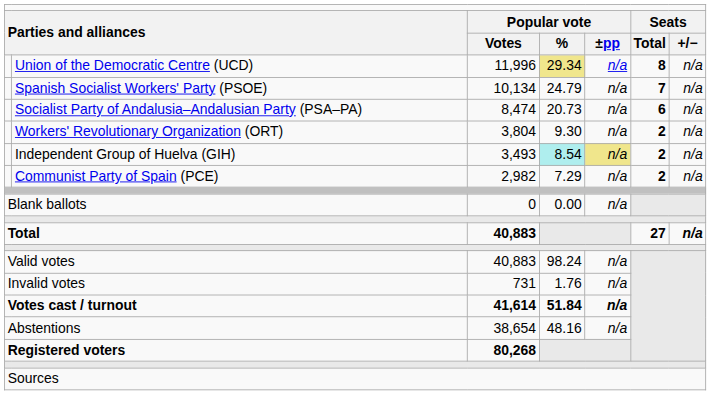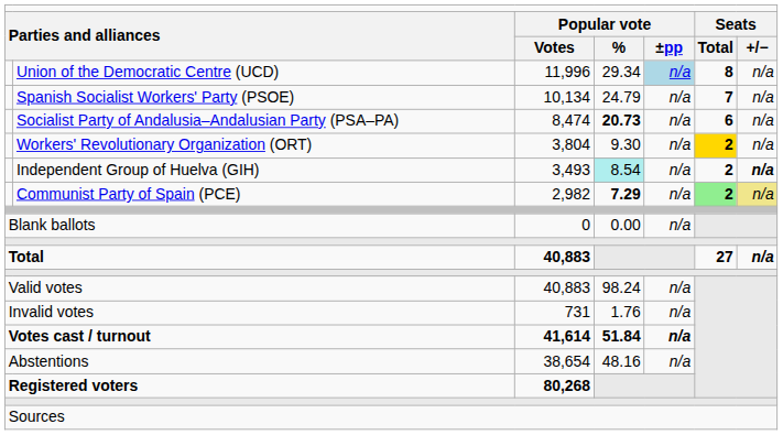Union of the Democratic Centre (UCD) | column 4: khaki background -> no background
Union of the Democratic Centre (UCD) | column 5: no background -> lightblue background
Socialist Party of Andalusia–Andalusian Party (PSA–PA) | column 4: normal -> bold
Workers' Revolutionary Organization (ORT) | column 6: no background -> gold background
Independent Group of Huelva (GIH) | column 5: khaki background -> no background
Independent Group of Huelva (GIH) | column 7: normal -> bold
Communist Party of Spain (PCE) | column 4: normal -> bold
Communist Party of Spain (PCE) | column 6: no background -> lightgreen background
Communist Party of Spain (PCE) | column 7: no background -> khaki background
